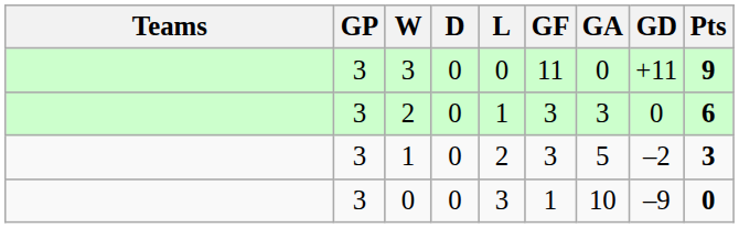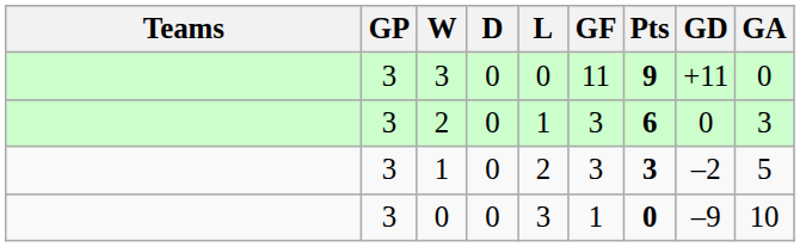columns swapped: GA <-> Pts
